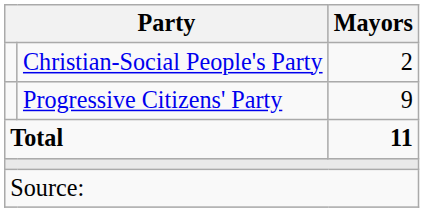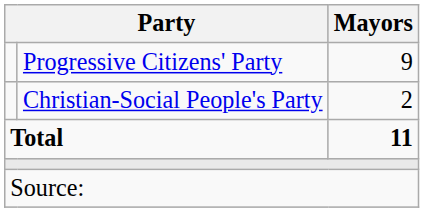rows swapped: Progressive Citizens' Party <-> Christian-Social People's Party
